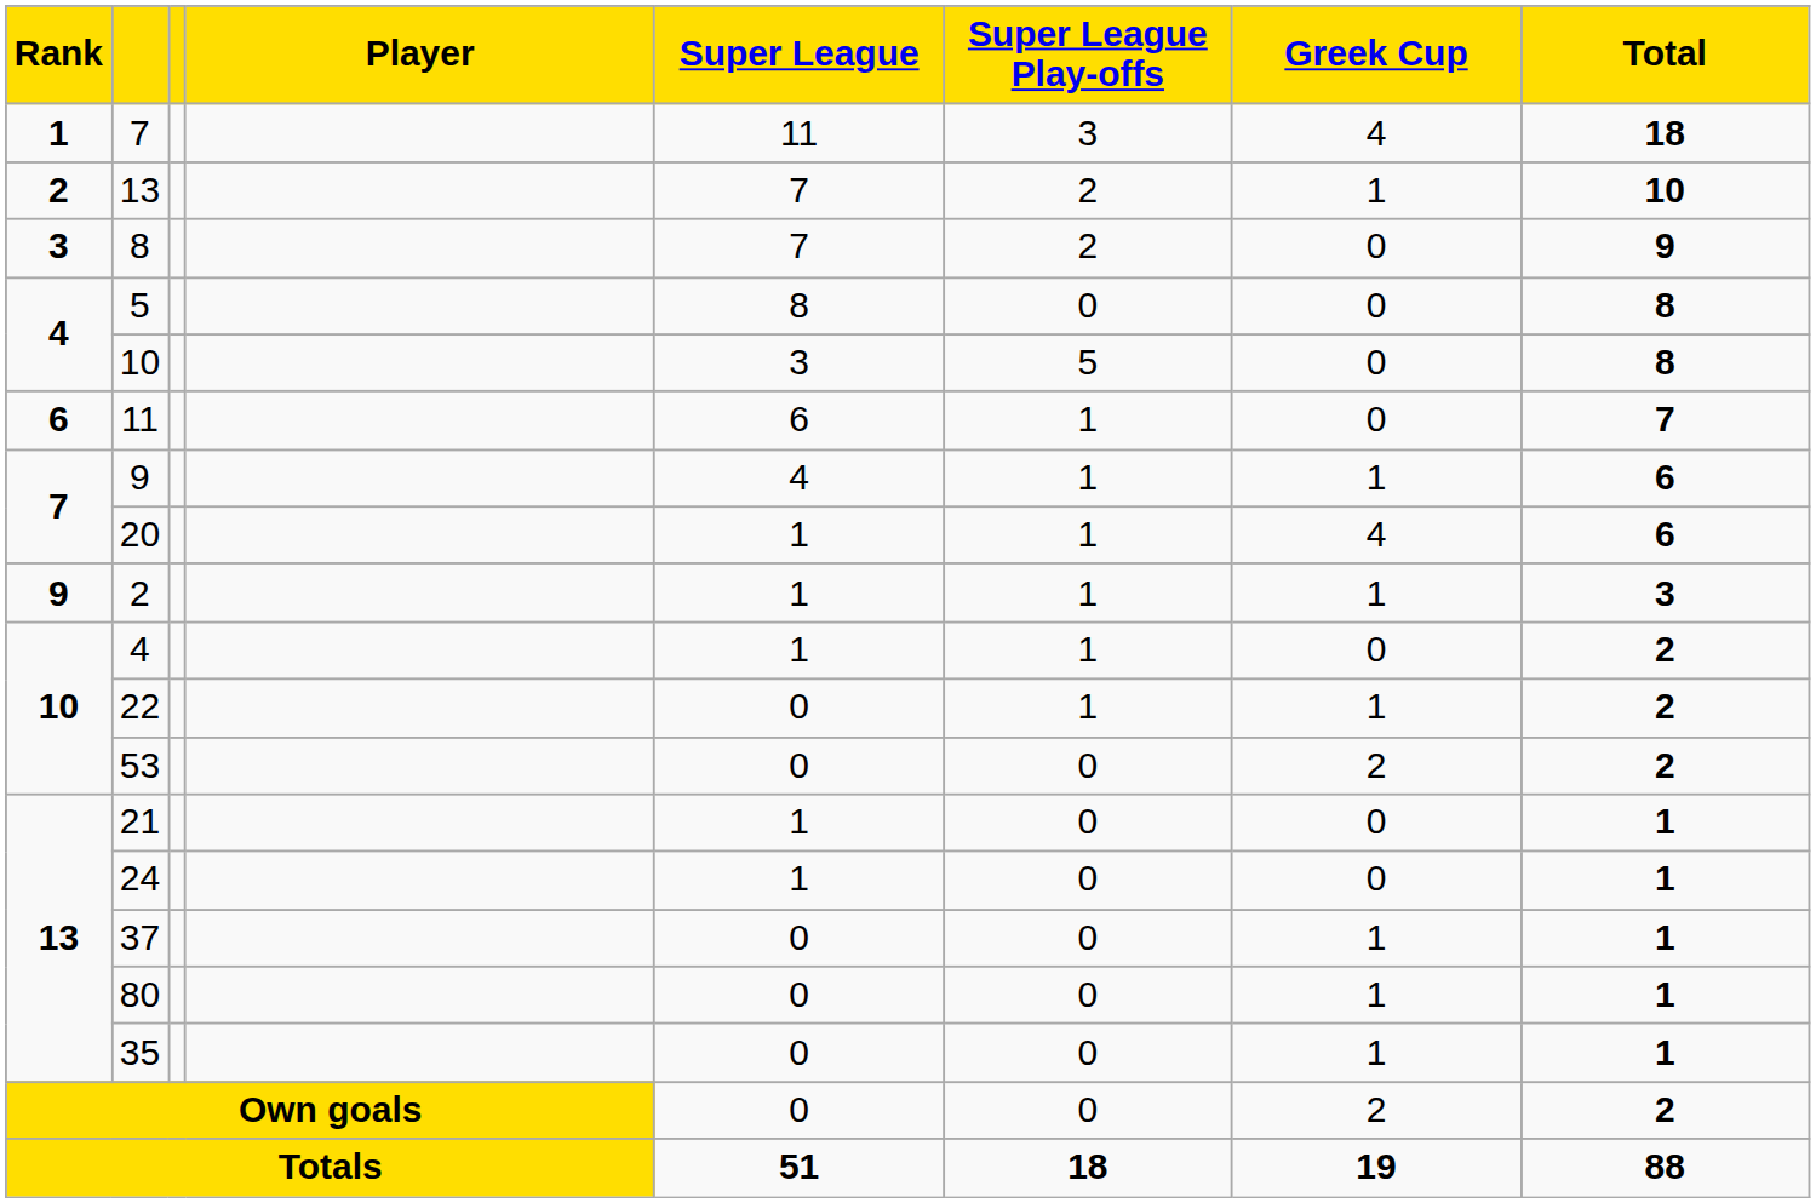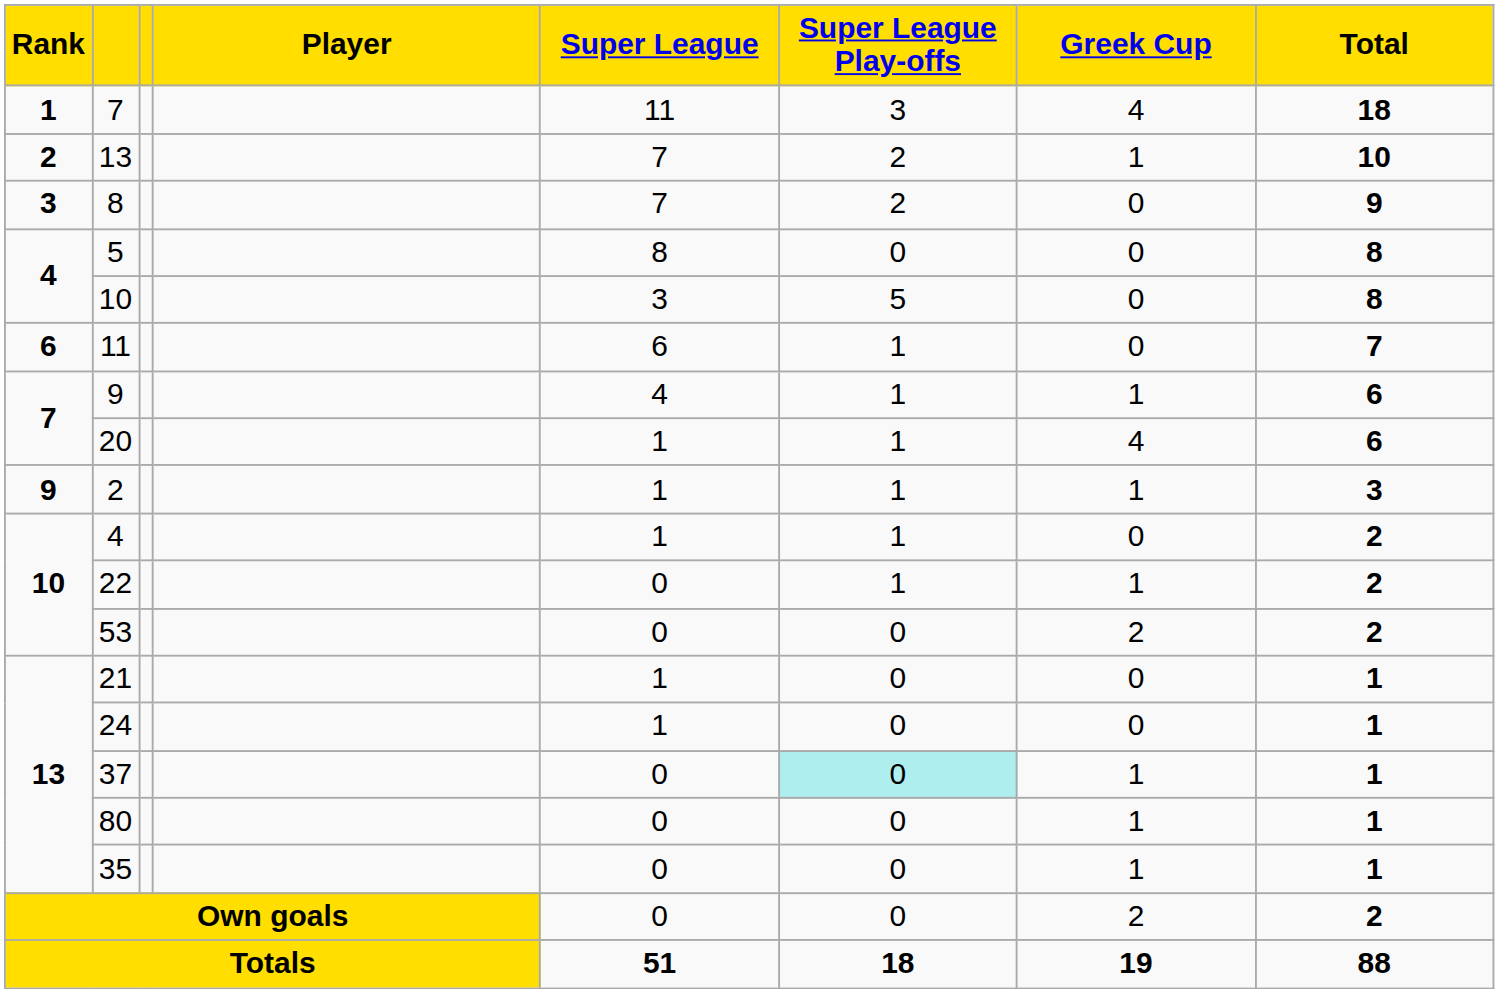37 | Super League Play-offs: no background -> paleturquoise background
